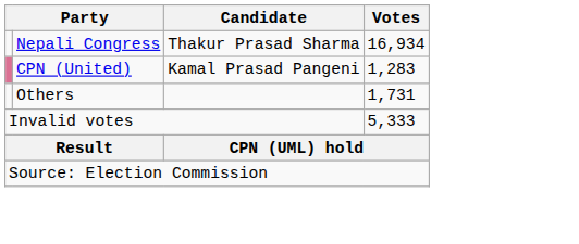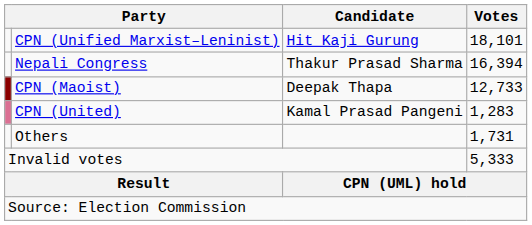+ row: CPN (Unified Marxist–Leninist) | Hit Kaji Gurung | 18,101
Nepali Congress | Votes: 16,934 -> 16,394
+ row: CPN (Maoist) | Deepak Thapa | 12,733
